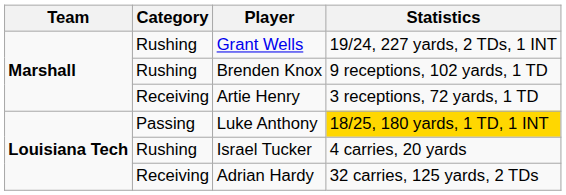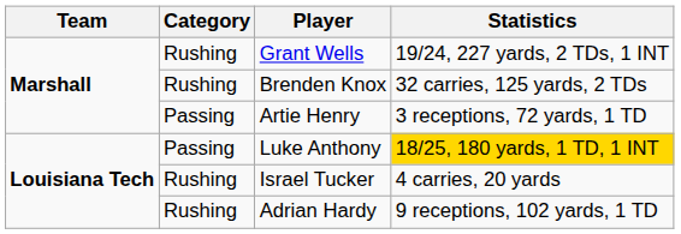Brenden Knox | Statistics: 9 receptions, 102 yards, 1 TD -> 32 carries, 125 yards, 2 TDs
Artie Henry | Category: Receiving -> Passing
Adrian Hardy | Category: Receiving -> Rushing
Adrian Hardy | Statistics: 32 carries, 125 yards, 2 TDs -> 9 receptions, 102 yards, 1 TD
